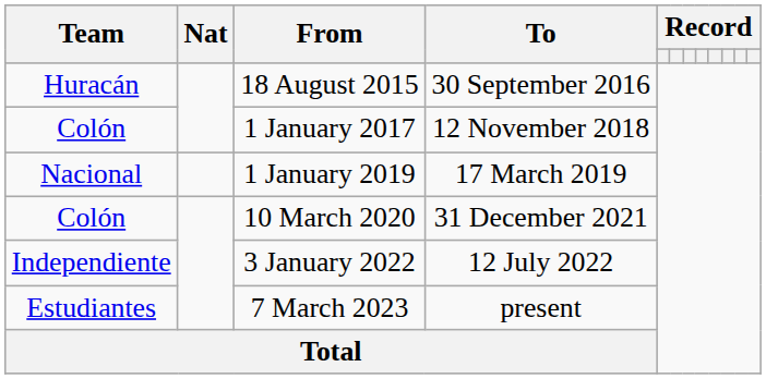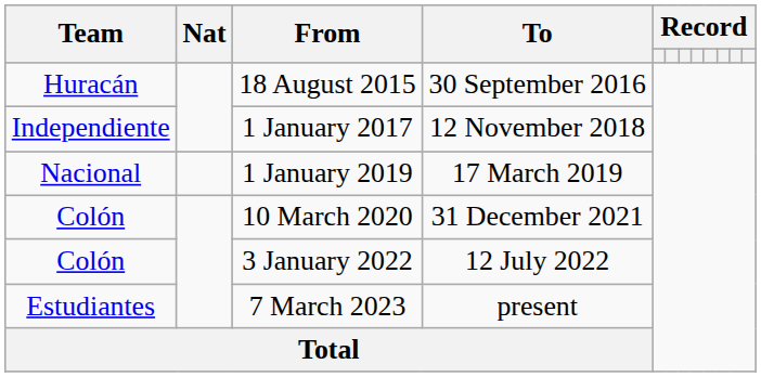1 January 2017 | Team: Colón -> Independiente
3 January 2022 | Team: Independiente -> Colón
